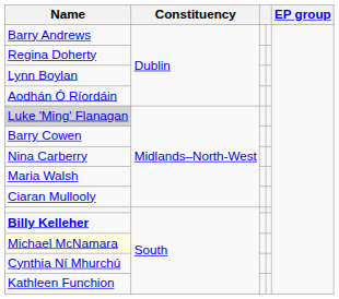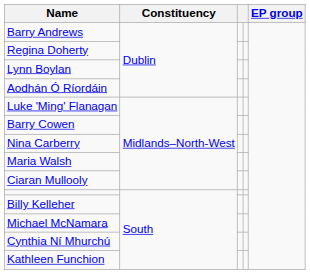Luke 'Ming' Flanagan | Name: lightgrey background -> no background
Billy Kelleher | Name: bold -> normal
Michael McNamara | Name: lightyellow background -> no background
